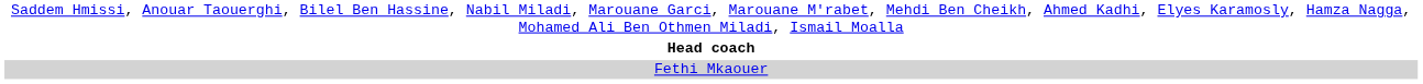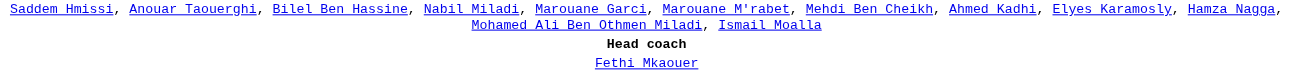row 3 | column 1: lightgrey background -> no background
